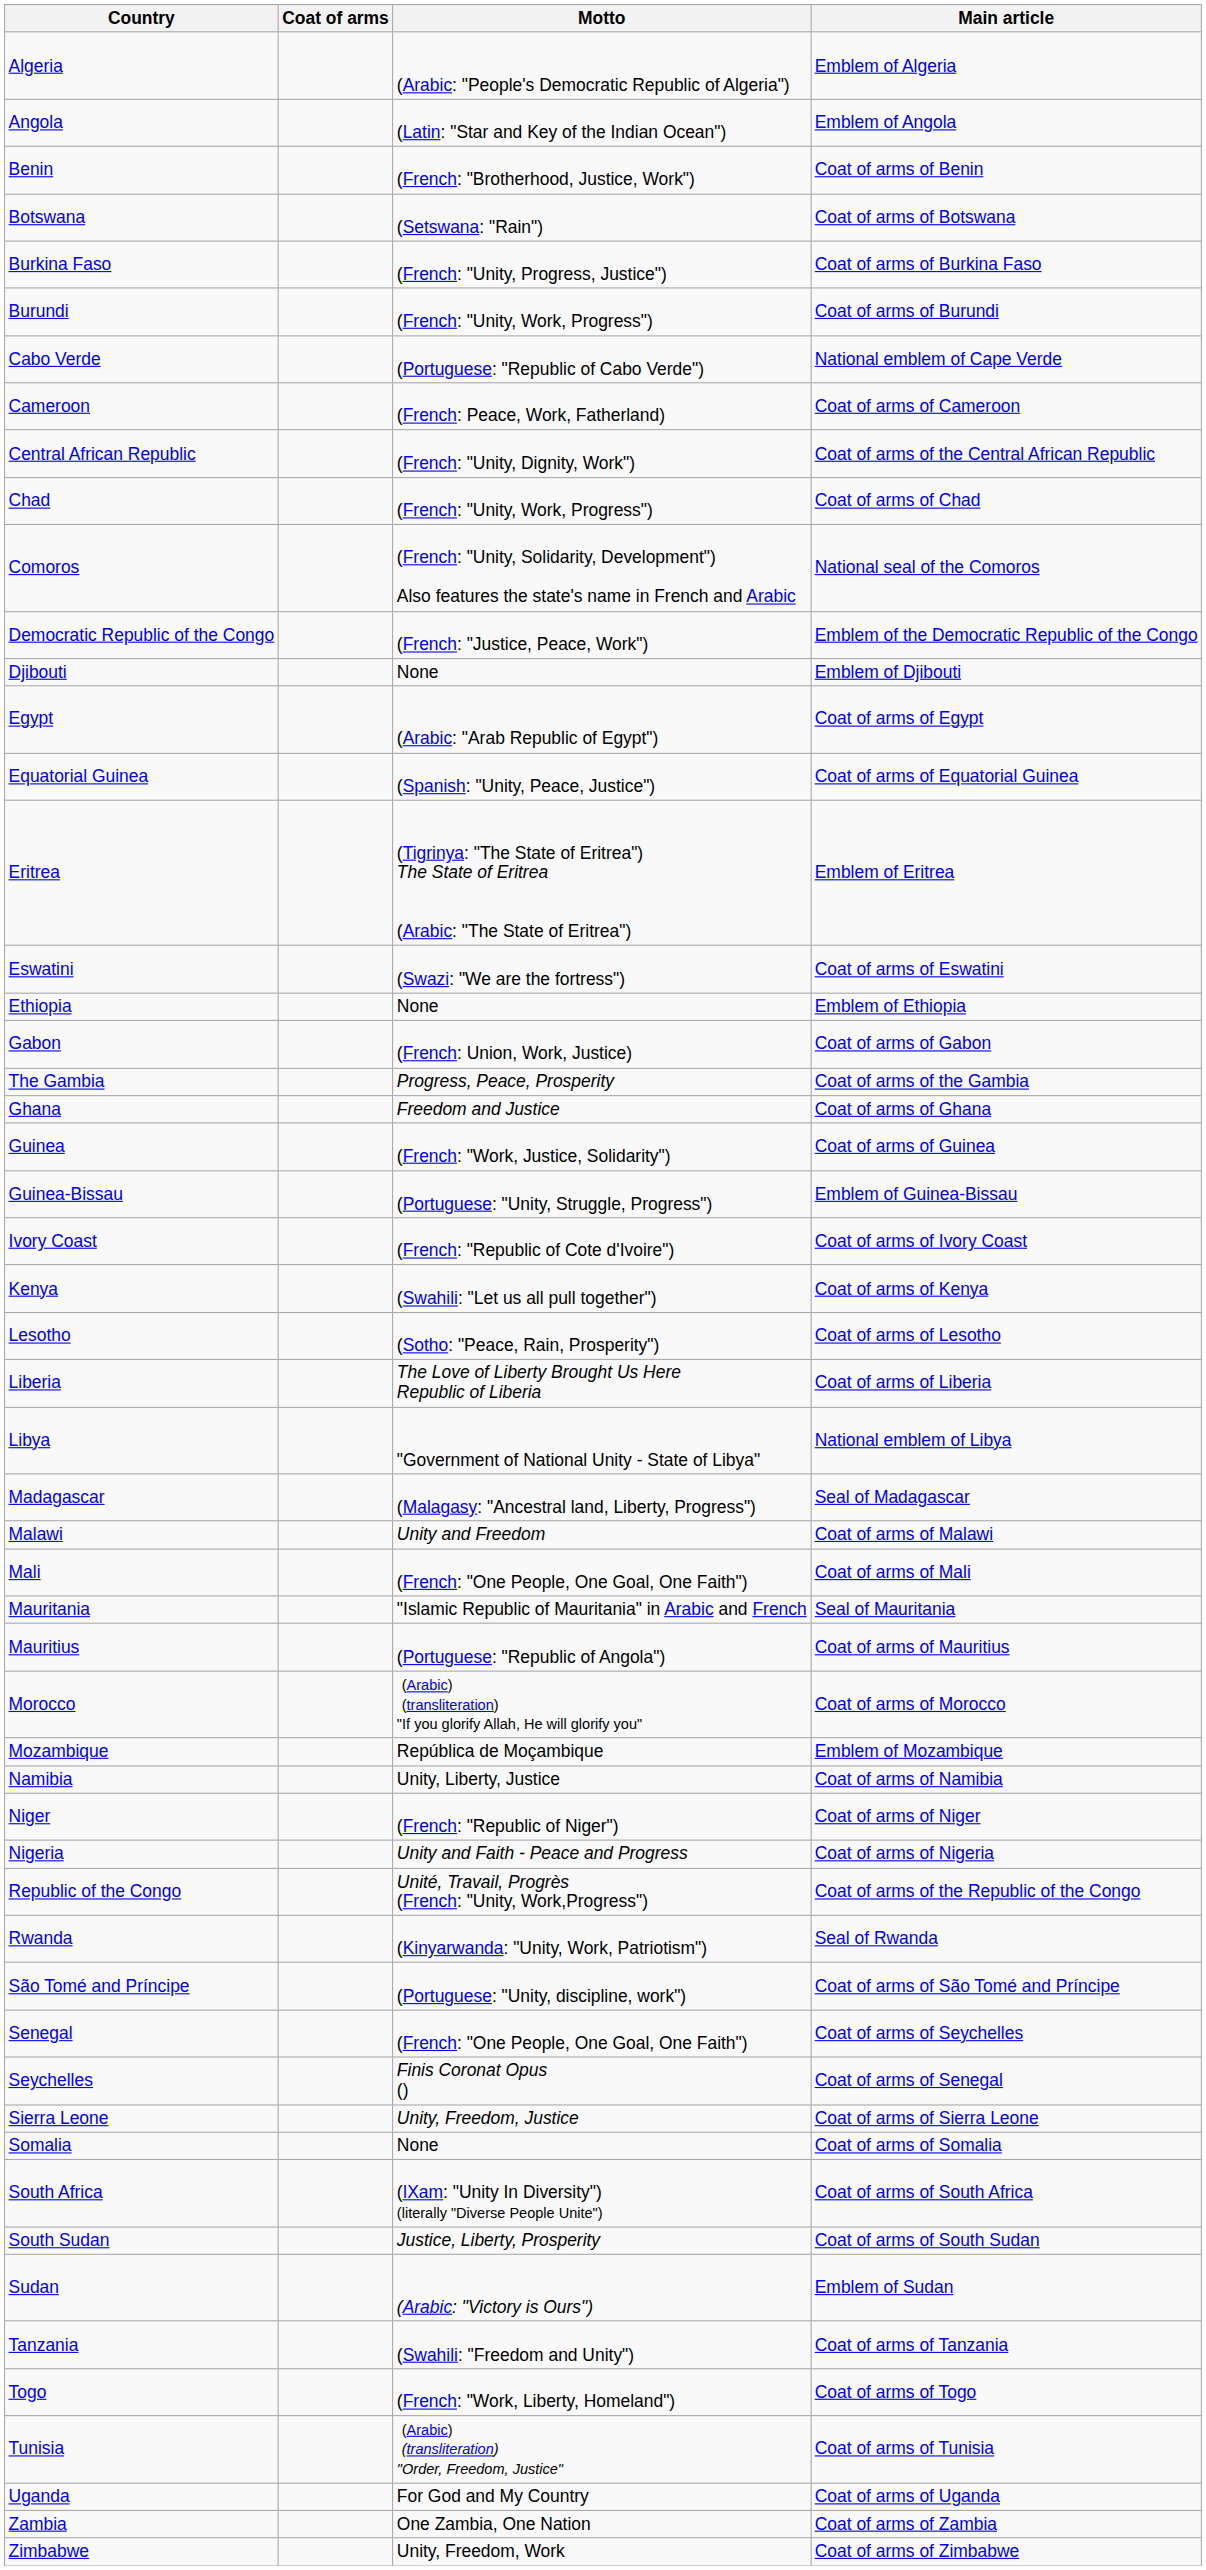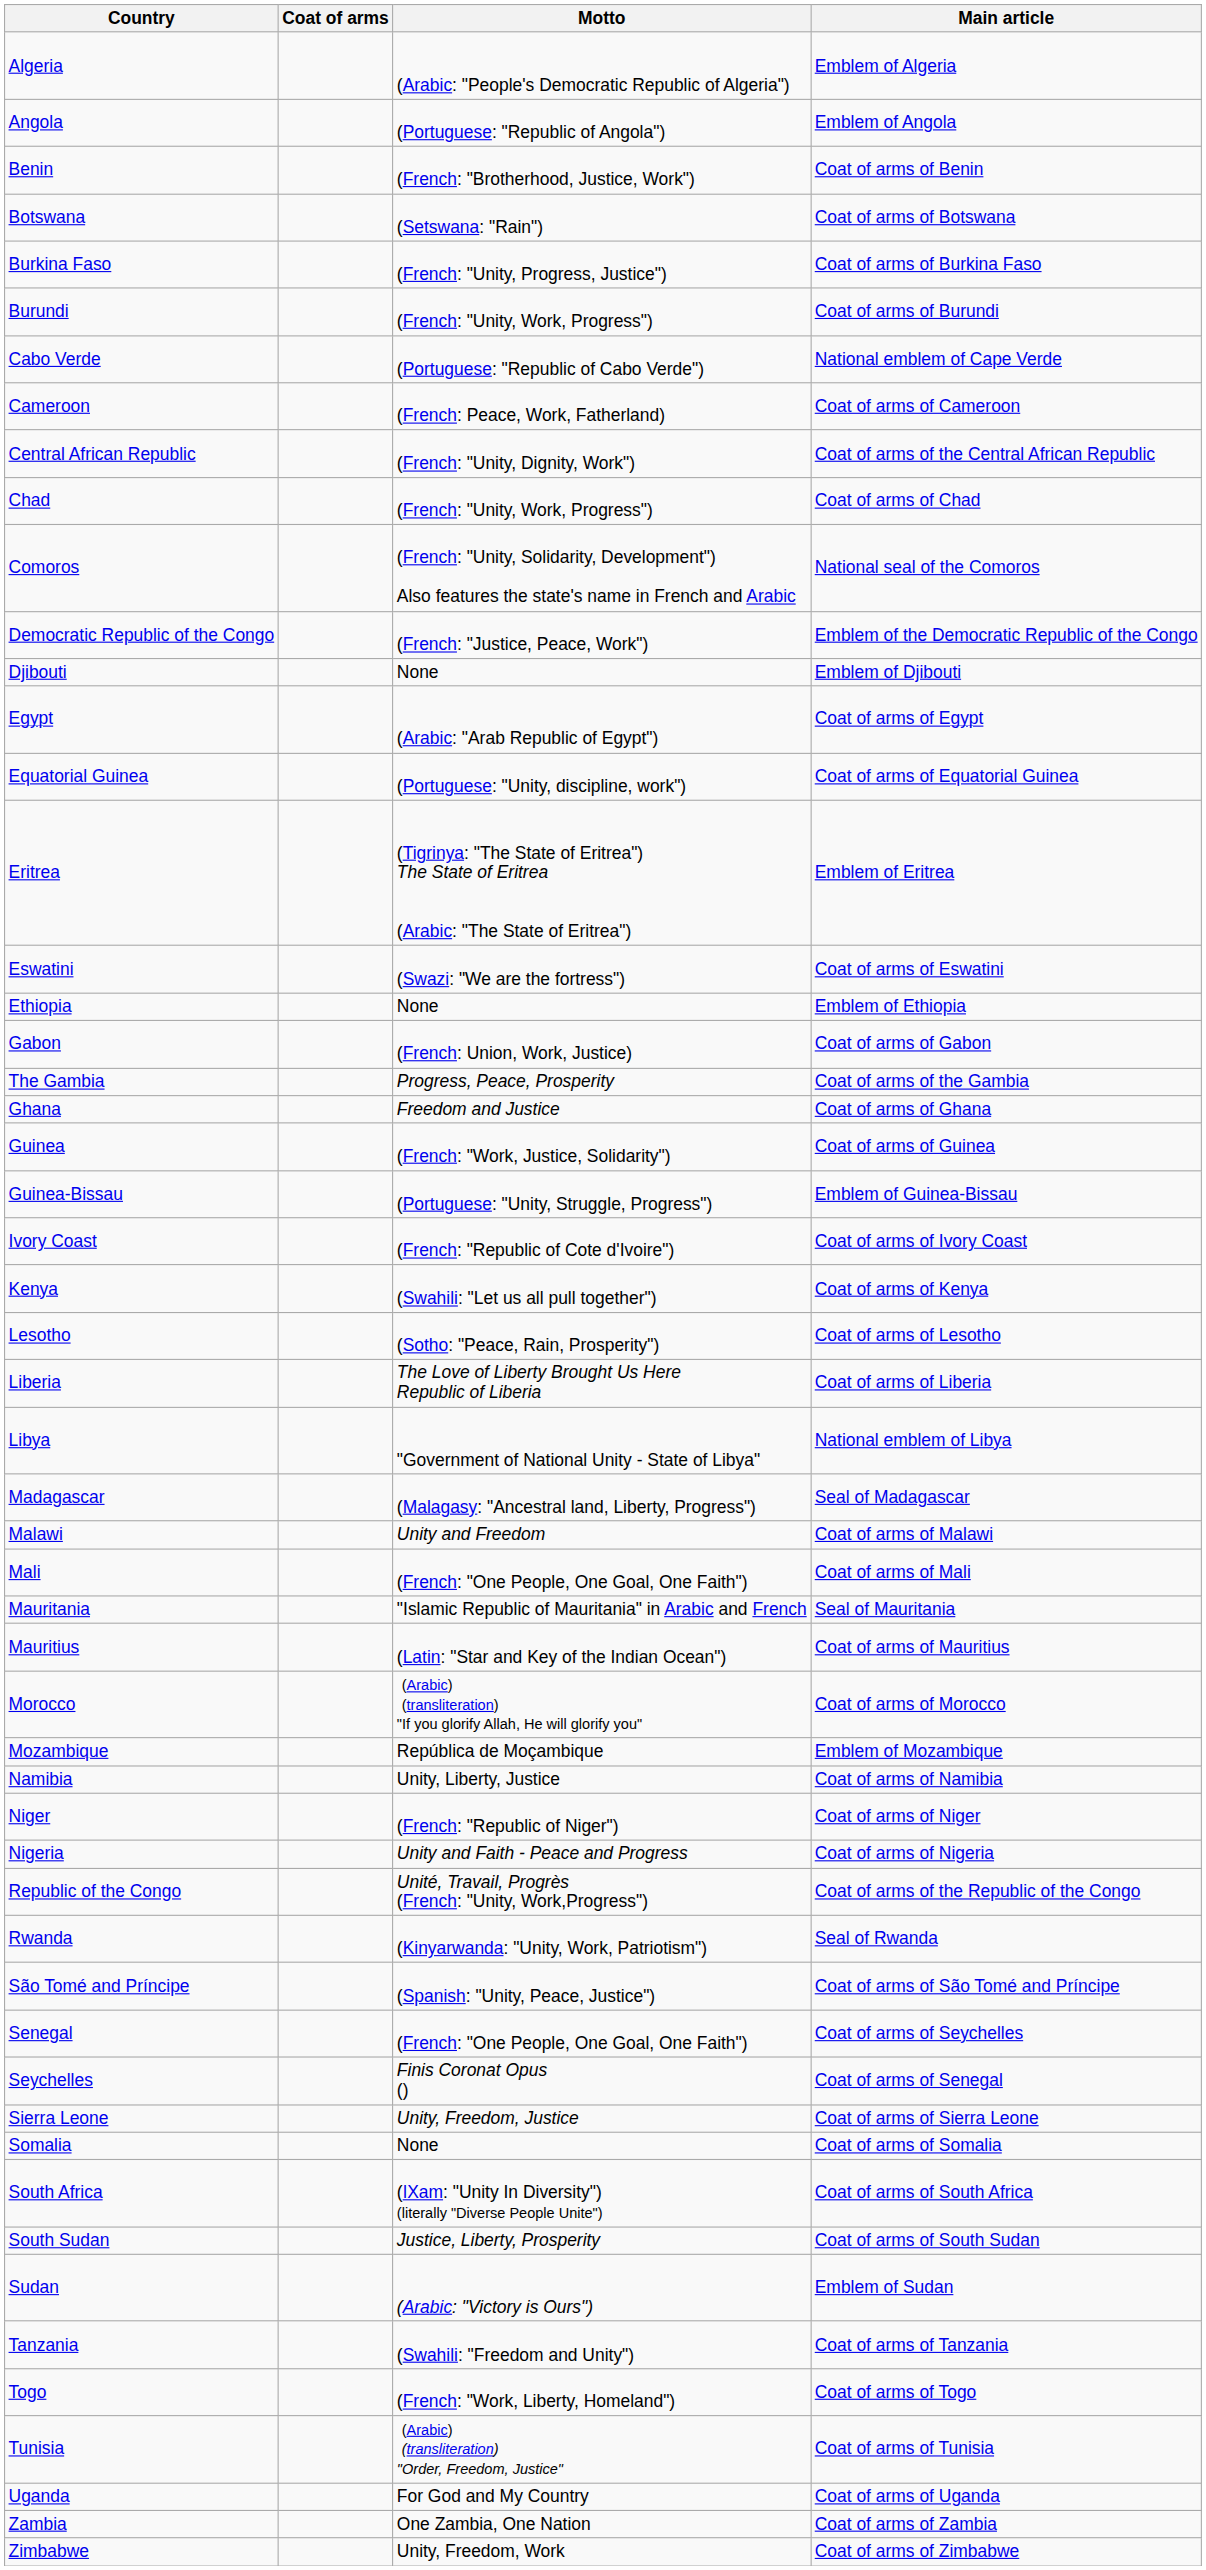Angola | Motto: (Latin: "Star and Key of the Indian Ocean") -> (Portuguese: "Republic of Angola")
Equatorial Guinea | Motto: (Spanish: "Unity, Peace, Justice") -> (Portuguese: "Unity, discipline, work")
Mauritius | Motto: (Portuguese: "Republic of Angola") -> (Latin: "Star and Key of the Indian Ocean")
São Tomé and Príncipe | Motto: (Portuguese: "Unity, discipline, work") -> (Spanish: "Unity, Peace, Justice")
